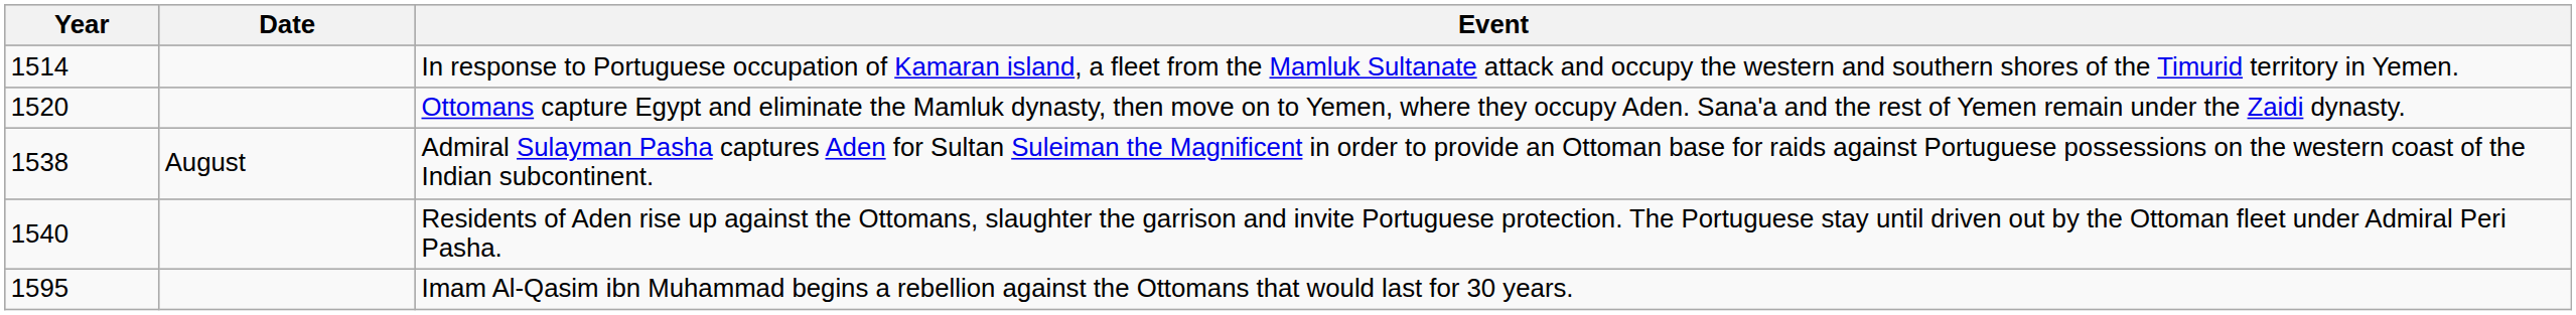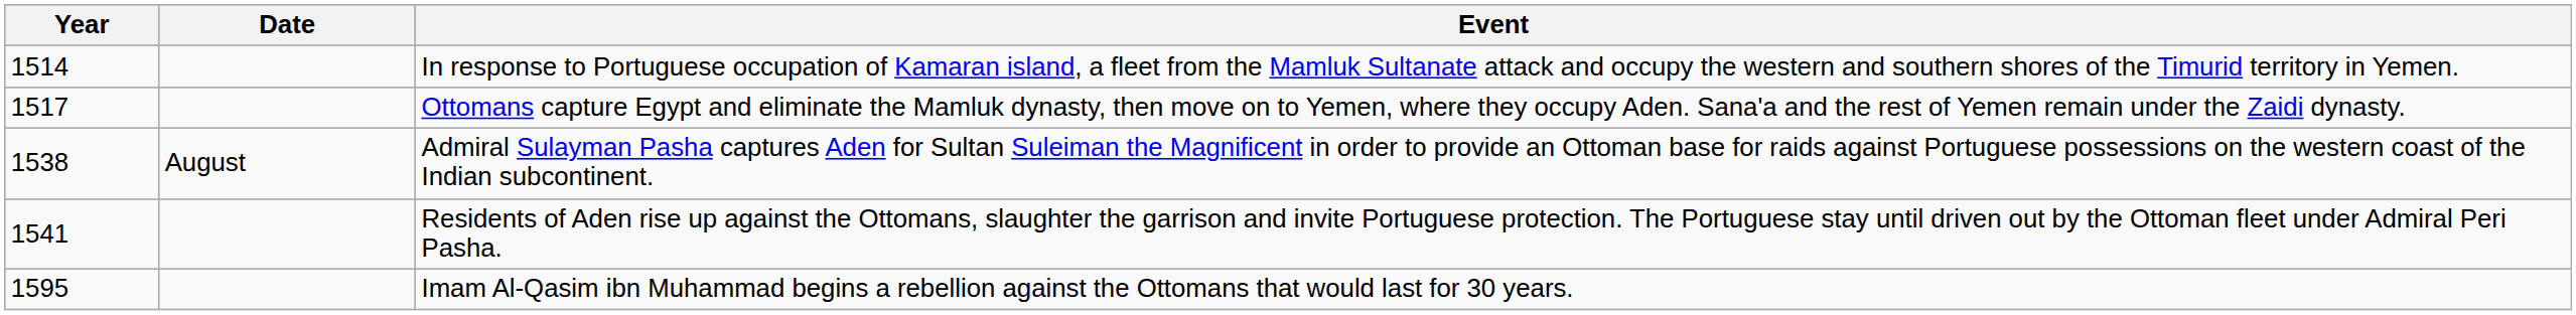row 3 | Year: 1520 -> 1517
row 5 | Year: 1540 -> 1541
